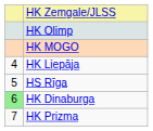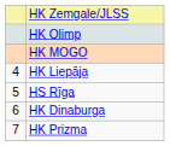HK Dinaburga | column 1: lightgreen background -> no background
